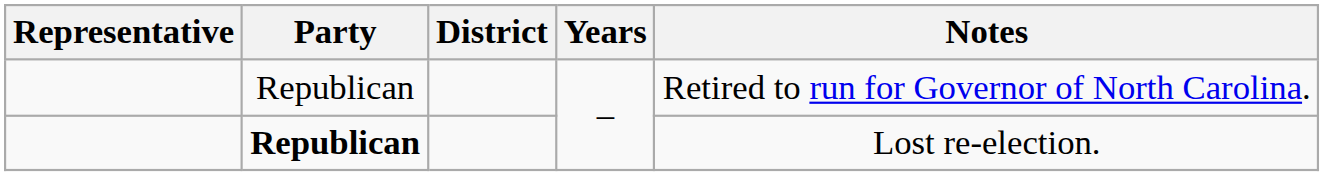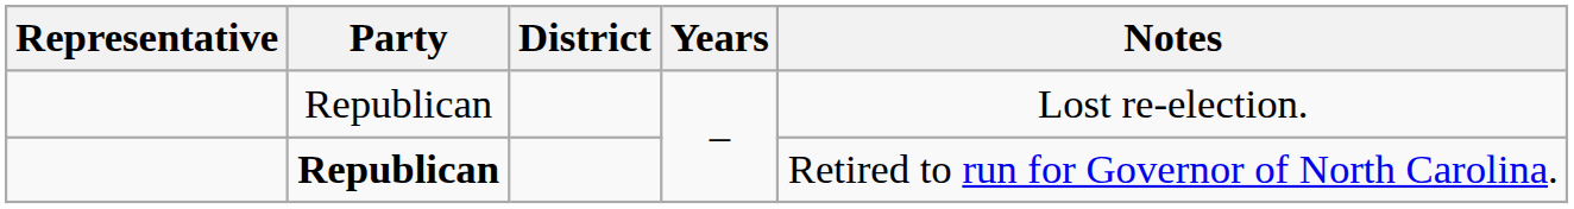row 2 | Notes: Retired to run for Governor of North Carolina. -> Lost re-election.
row 3 | Notes: Lost re-election. -> Retired to run for Governor of North Carolina.
